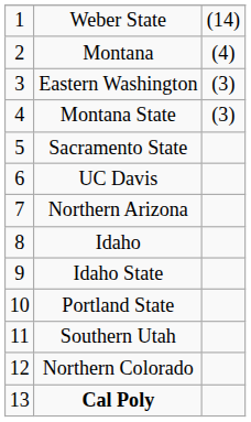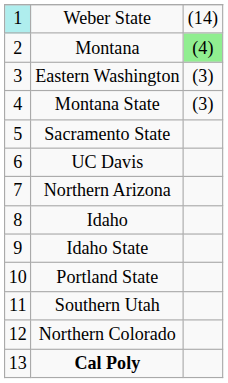Weber State | column 1: no background -> paleturquoise background
Montana | column 3: no background -> lightgreen background
